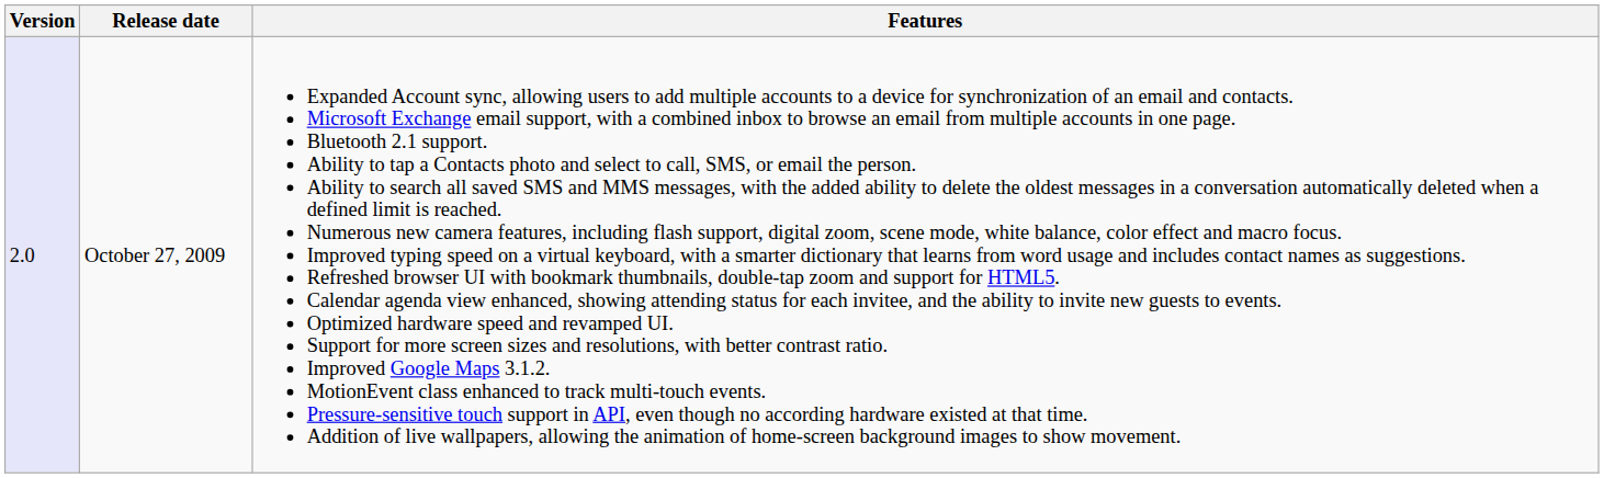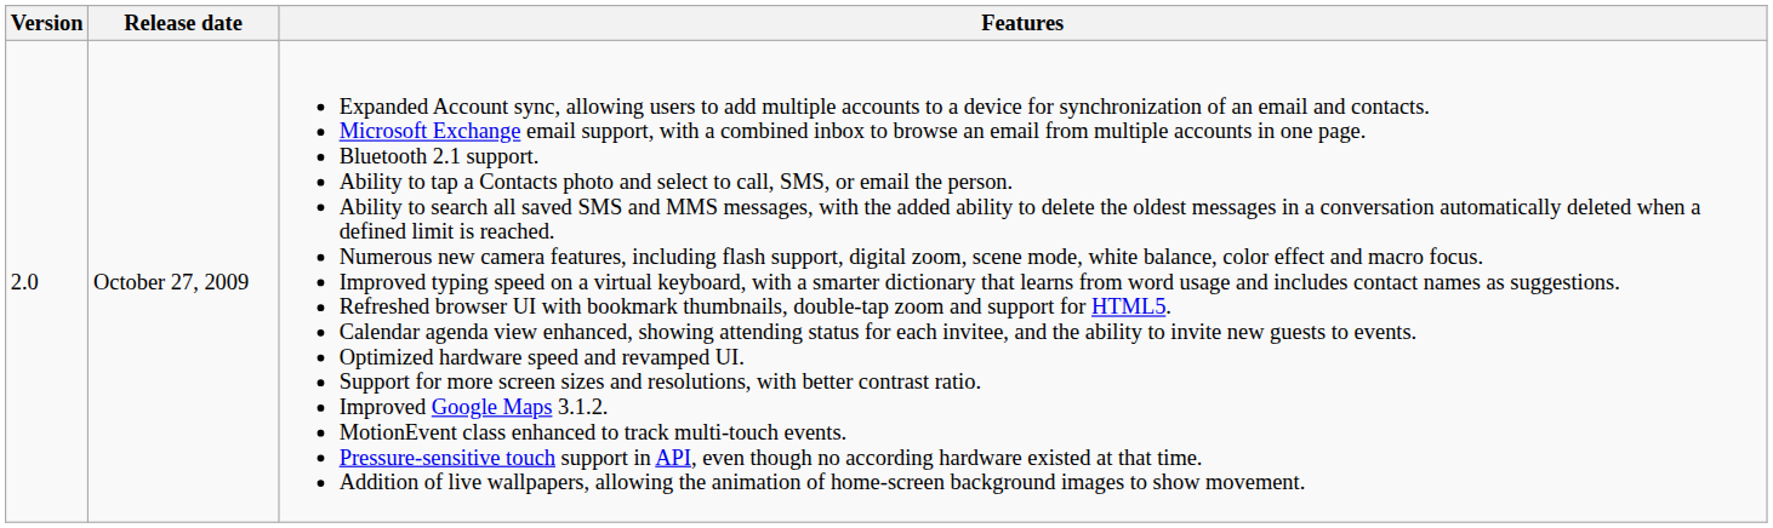row 2 | Version: lavender background -> no background
